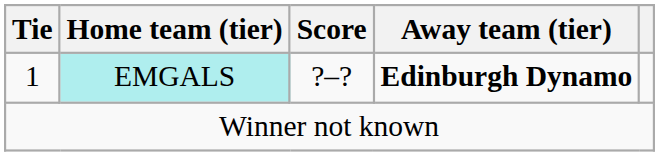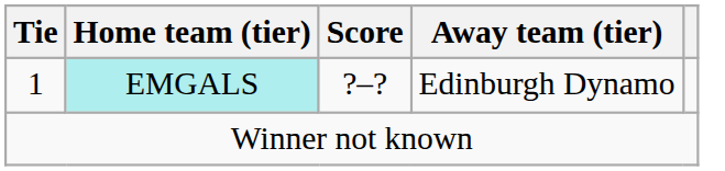1 | Away team (tier): bold -> normal
